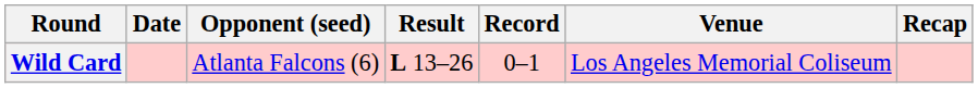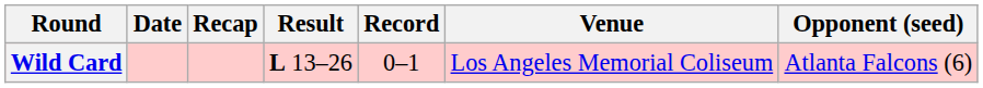columns swapped: Opponent (seed) <-> Recap
